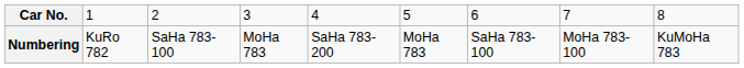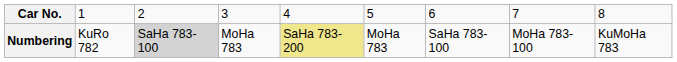Numbering | column 3: no background -> lightgrey background
Numbering | column 5: no background -> khaki background
